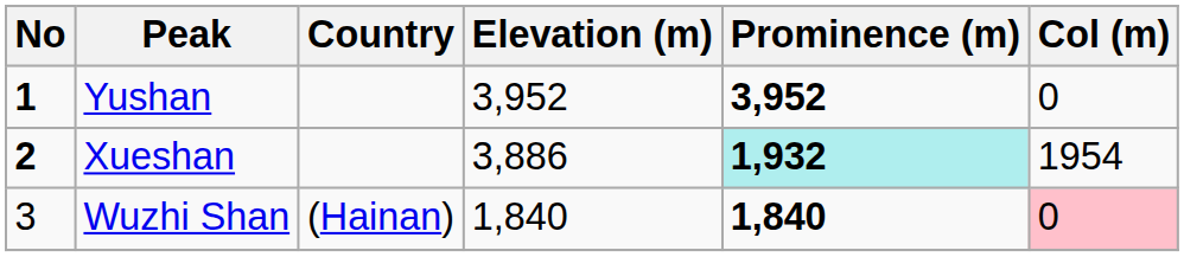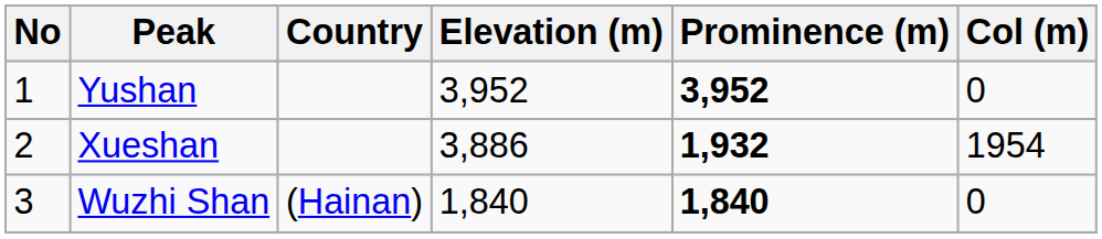Yushan | No: bold -> normal
Xueshan | No: bold -> normal
Xueshan | Prominence (m): paleturquoise background -> no background
Wuzhi Shan | Col (m): pink background -> no background
